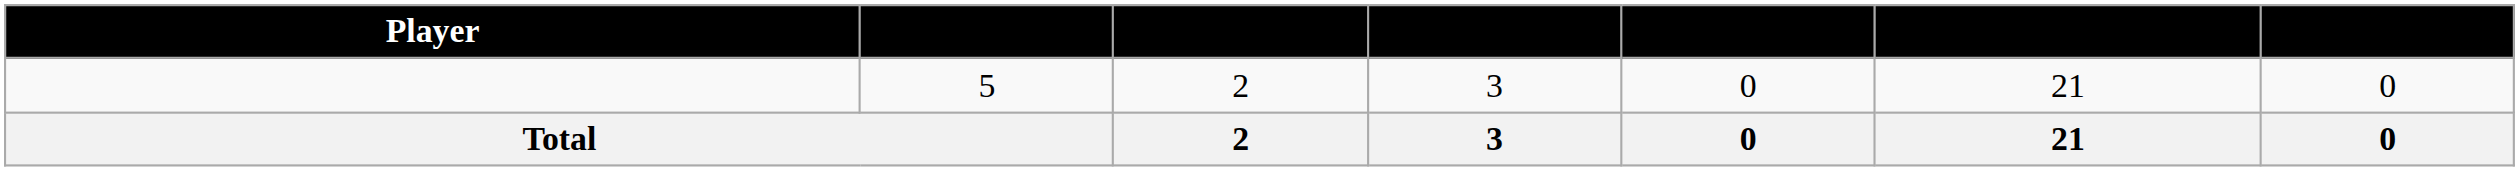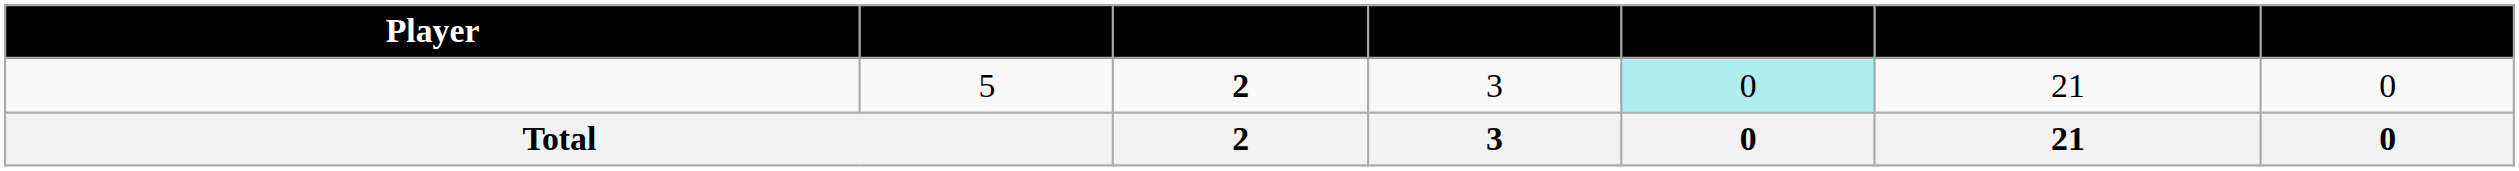row 2 | column 3: normal -> bold
row 2 | column 5: no background -> paleturquoise background
